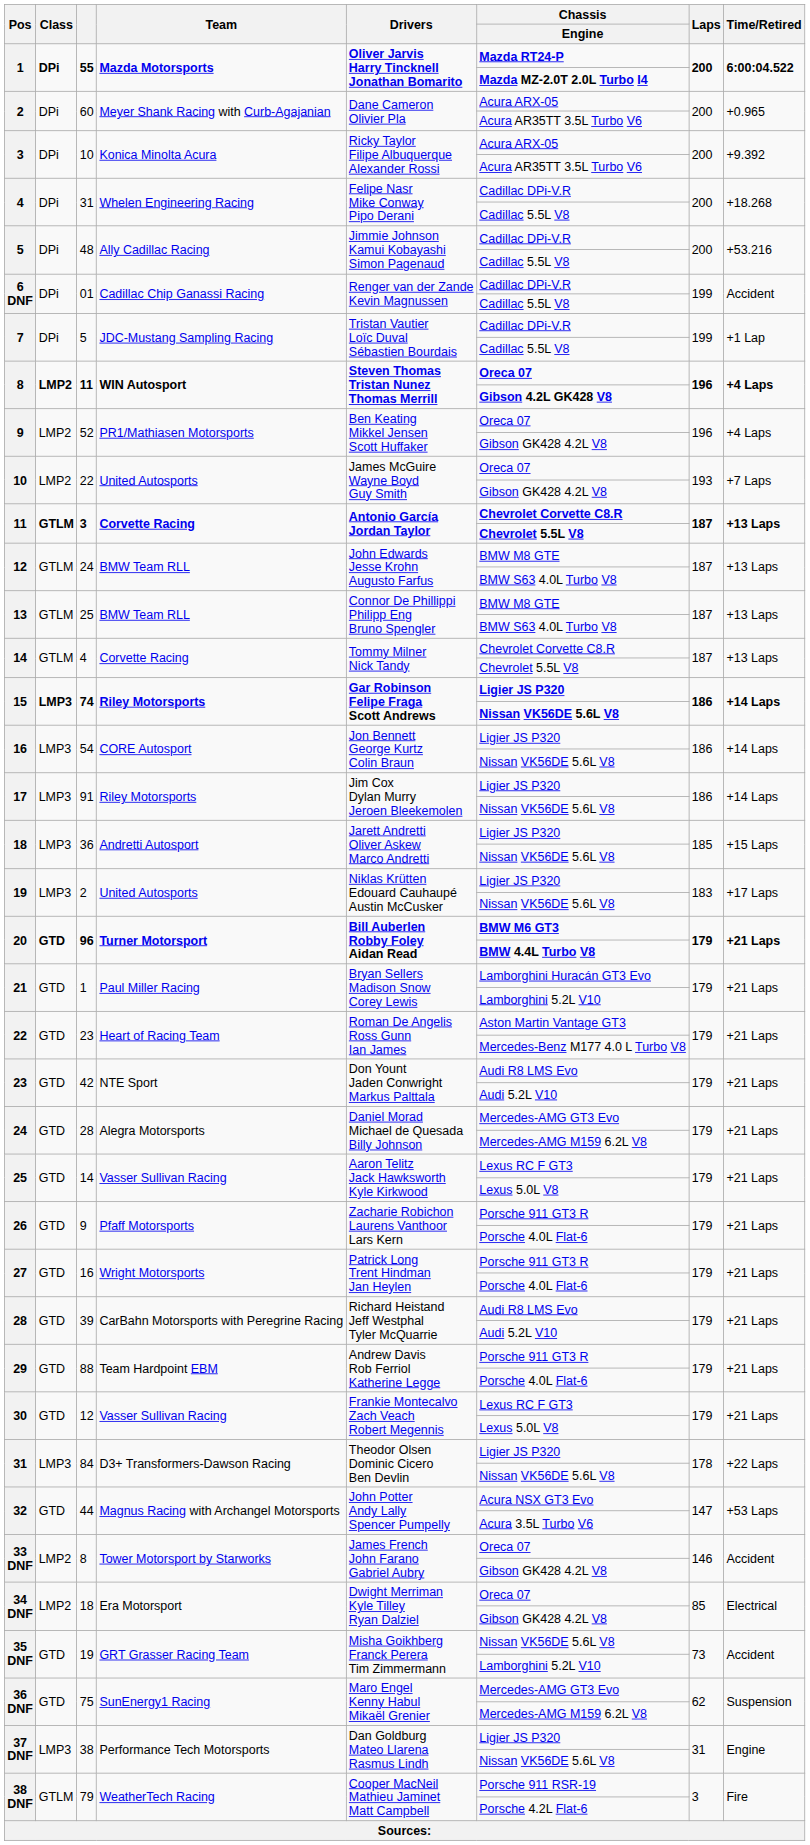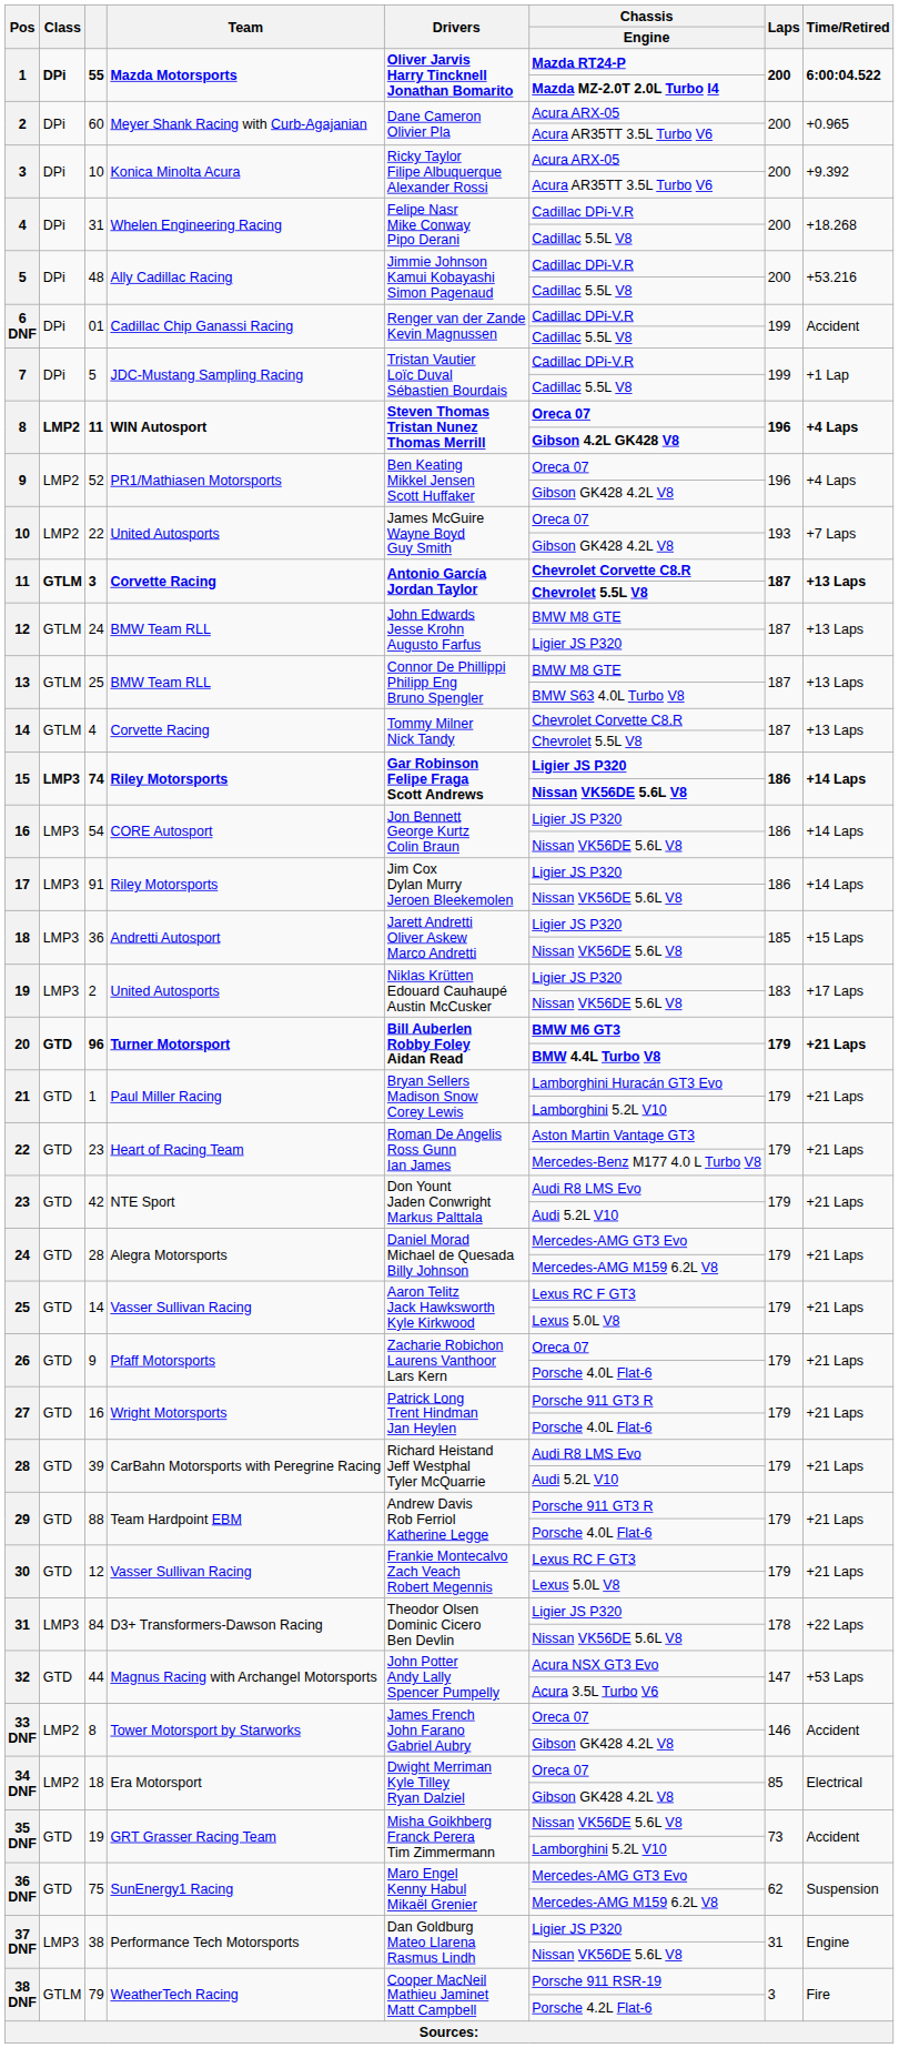row 26 | Chassis / Engine: BMW S63 4.0L Turbo V8 -> Ligier JS P320
row 53 | Chassis / Engine: Porsche 911 GT3 R -> Oreca 07
